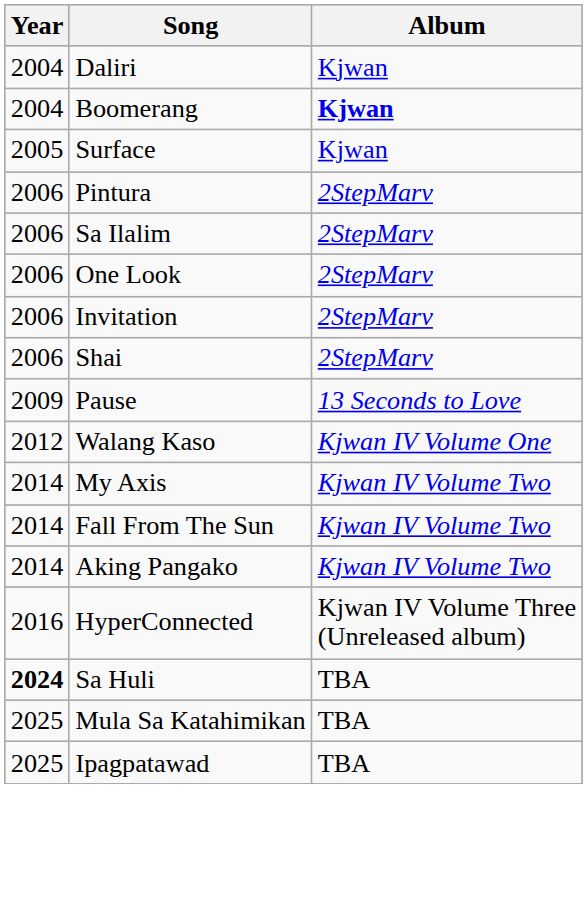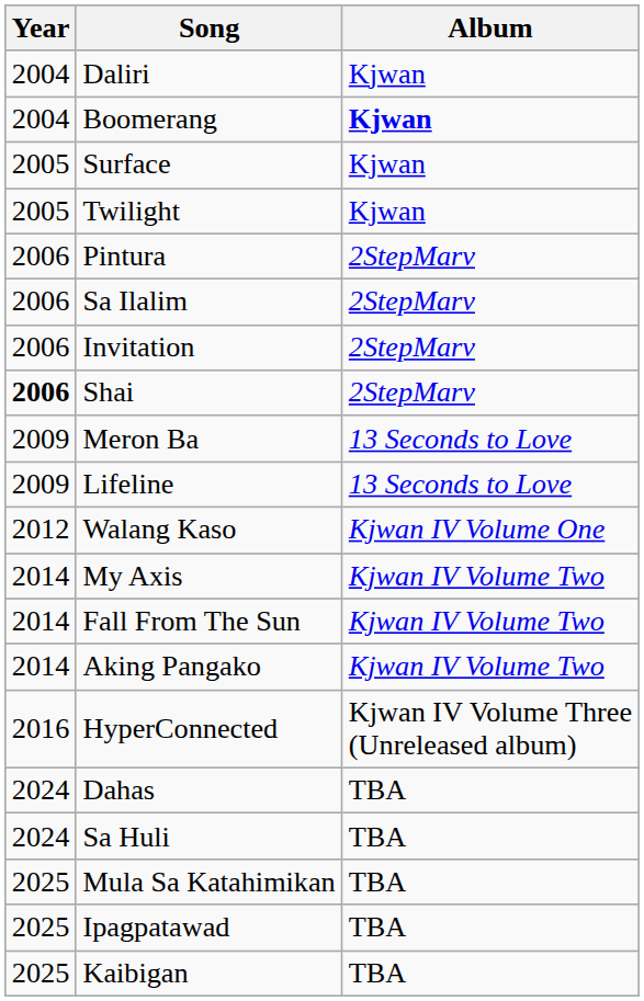+ row: 2005 | Twilight | Kjwan
- row: 2006 | One Look | 2StepMarv
Shai | Year: normal -> bold
- row: 2009 | Pause | 13 Seconds to Love
+ row: 2009 | Meron Ba | 13 Seconds to Love
+ row: 2009 | Lifeline | 13 Seconds to Love
+ row: 2024 | Dahas | TBA
Sa Huli | Year: bold -> normal
+ row: 2025 | Kaibigan | TBA
